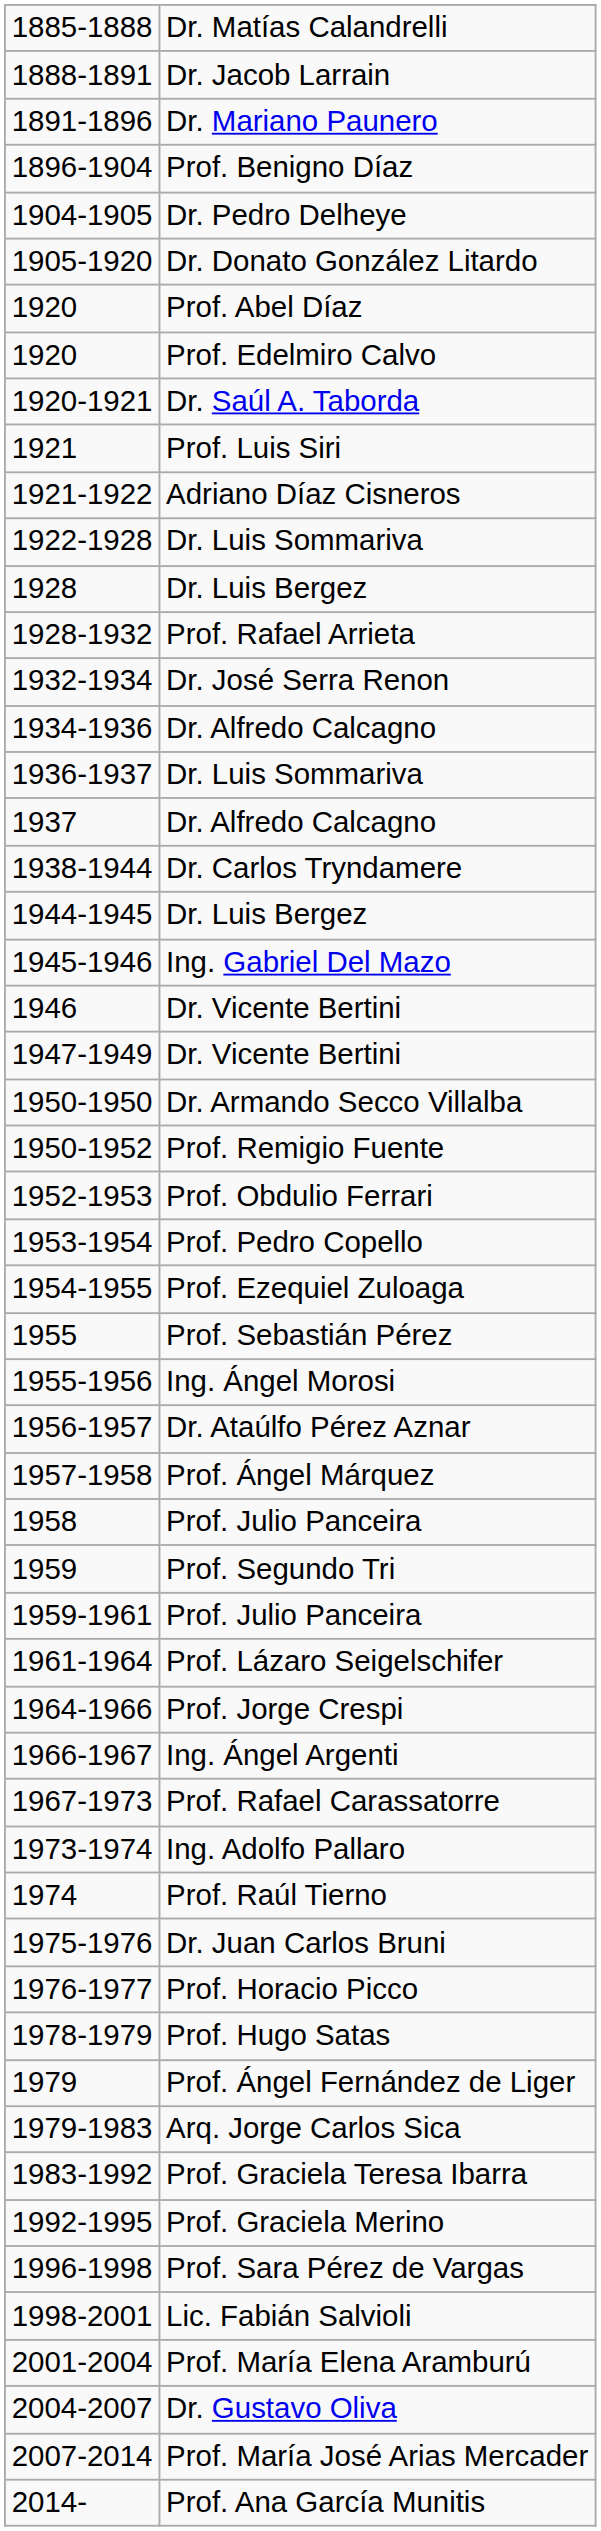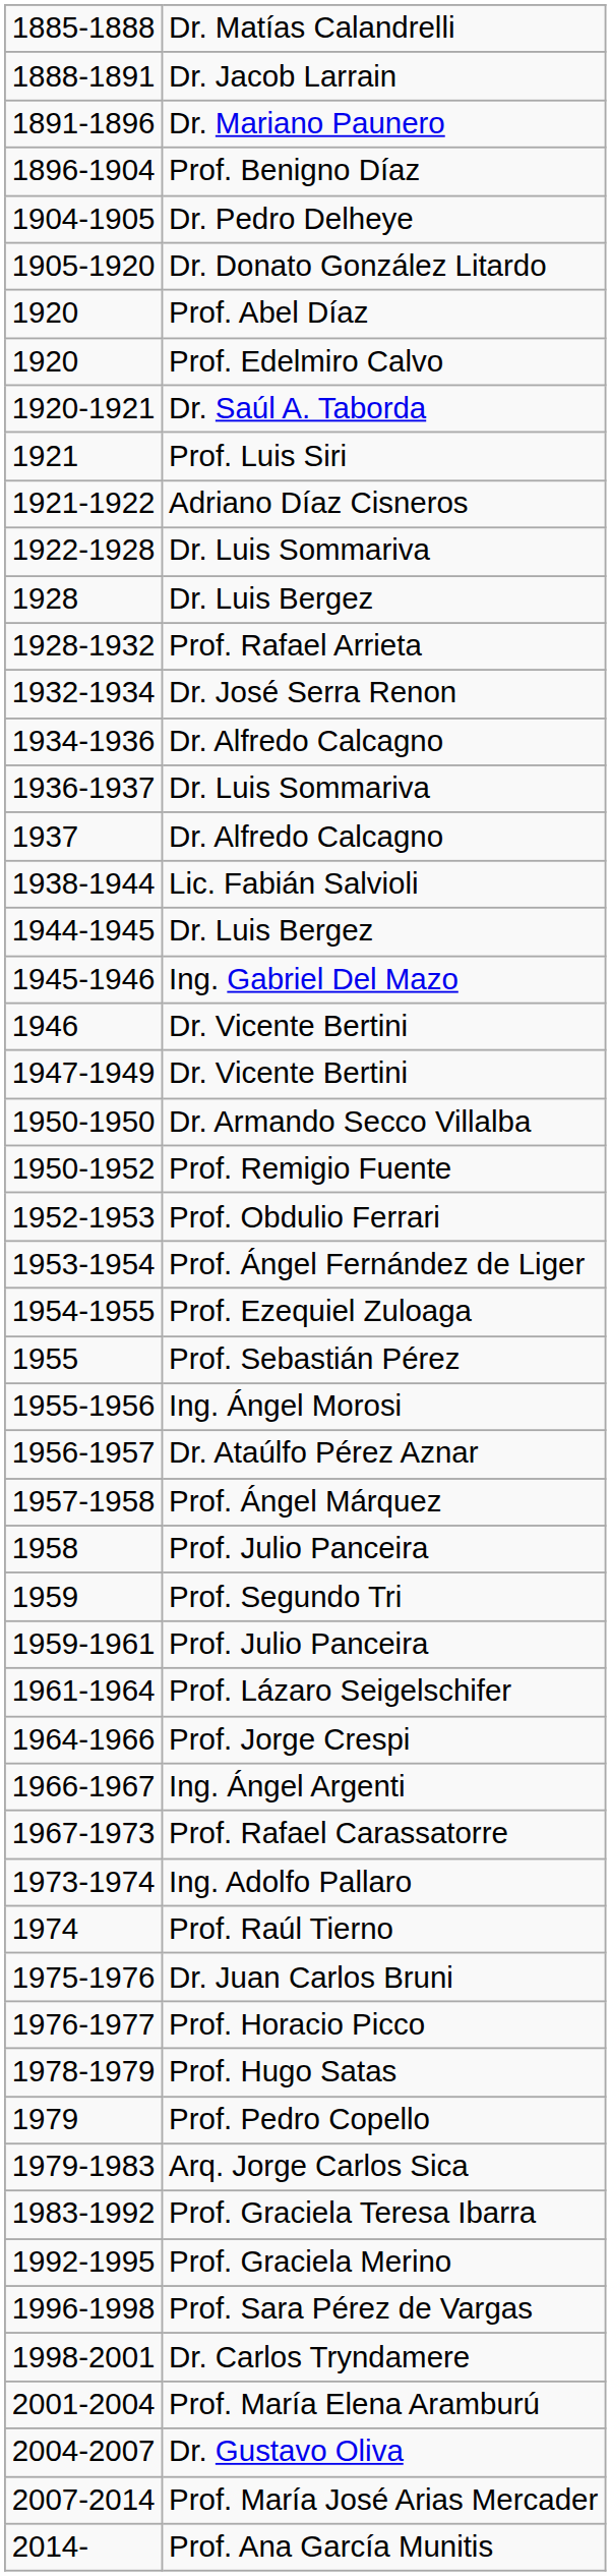row 19 | column 2: Dr. Carlos Tryndamere -> Lic. Fabián Salvioli
row 27 | column 2: Prof. Pedro Copello -> Prof. Ángel Fernández de Liger
row 45 | column 2: Prof. Ángel Fernández de Liger -> Prof. Pedro Copello
row 50 | column 2: Lic. Fabián Salvioli -> Dr. Carlos Tryndamere
